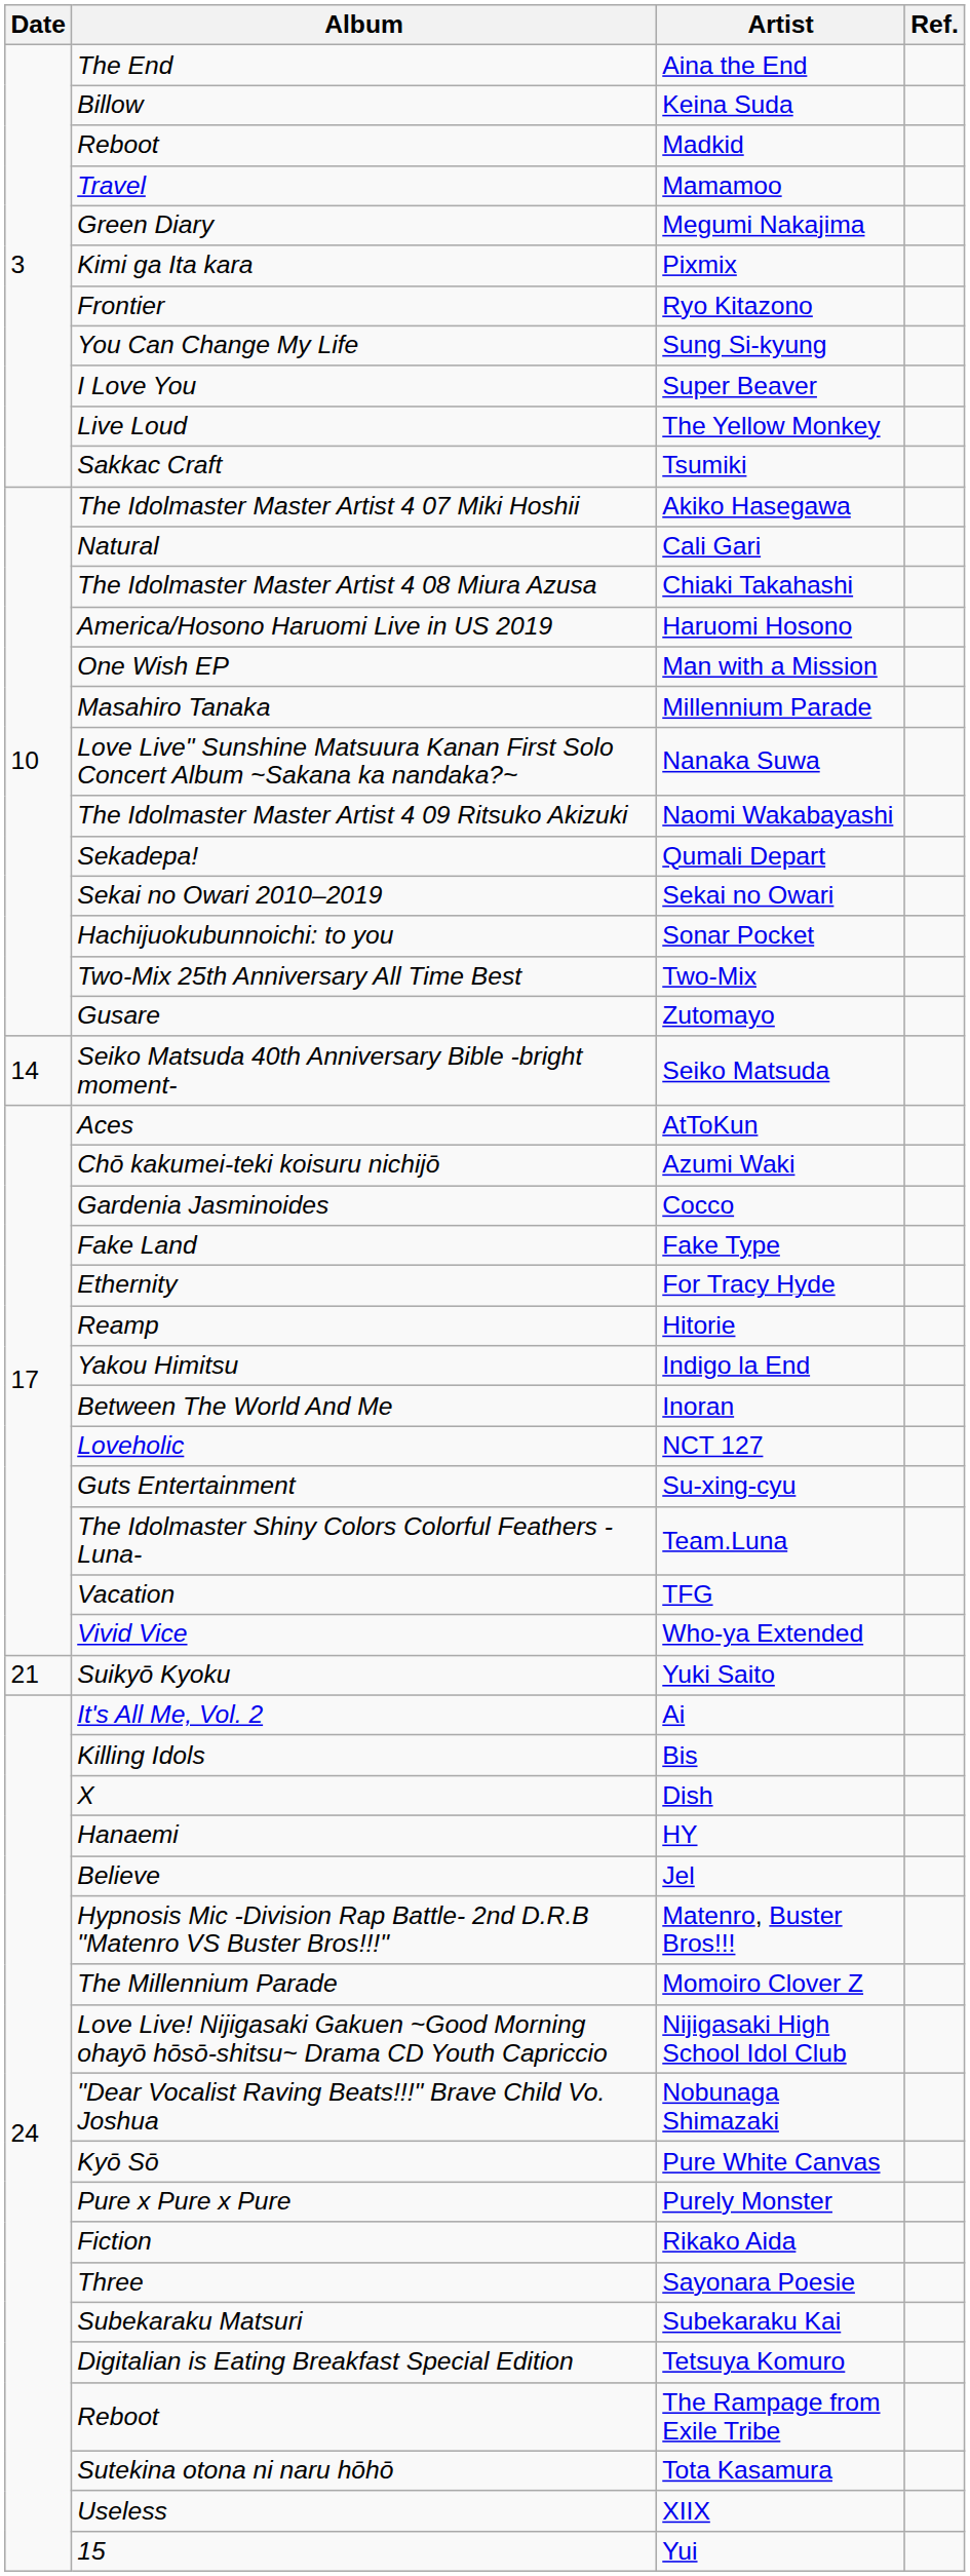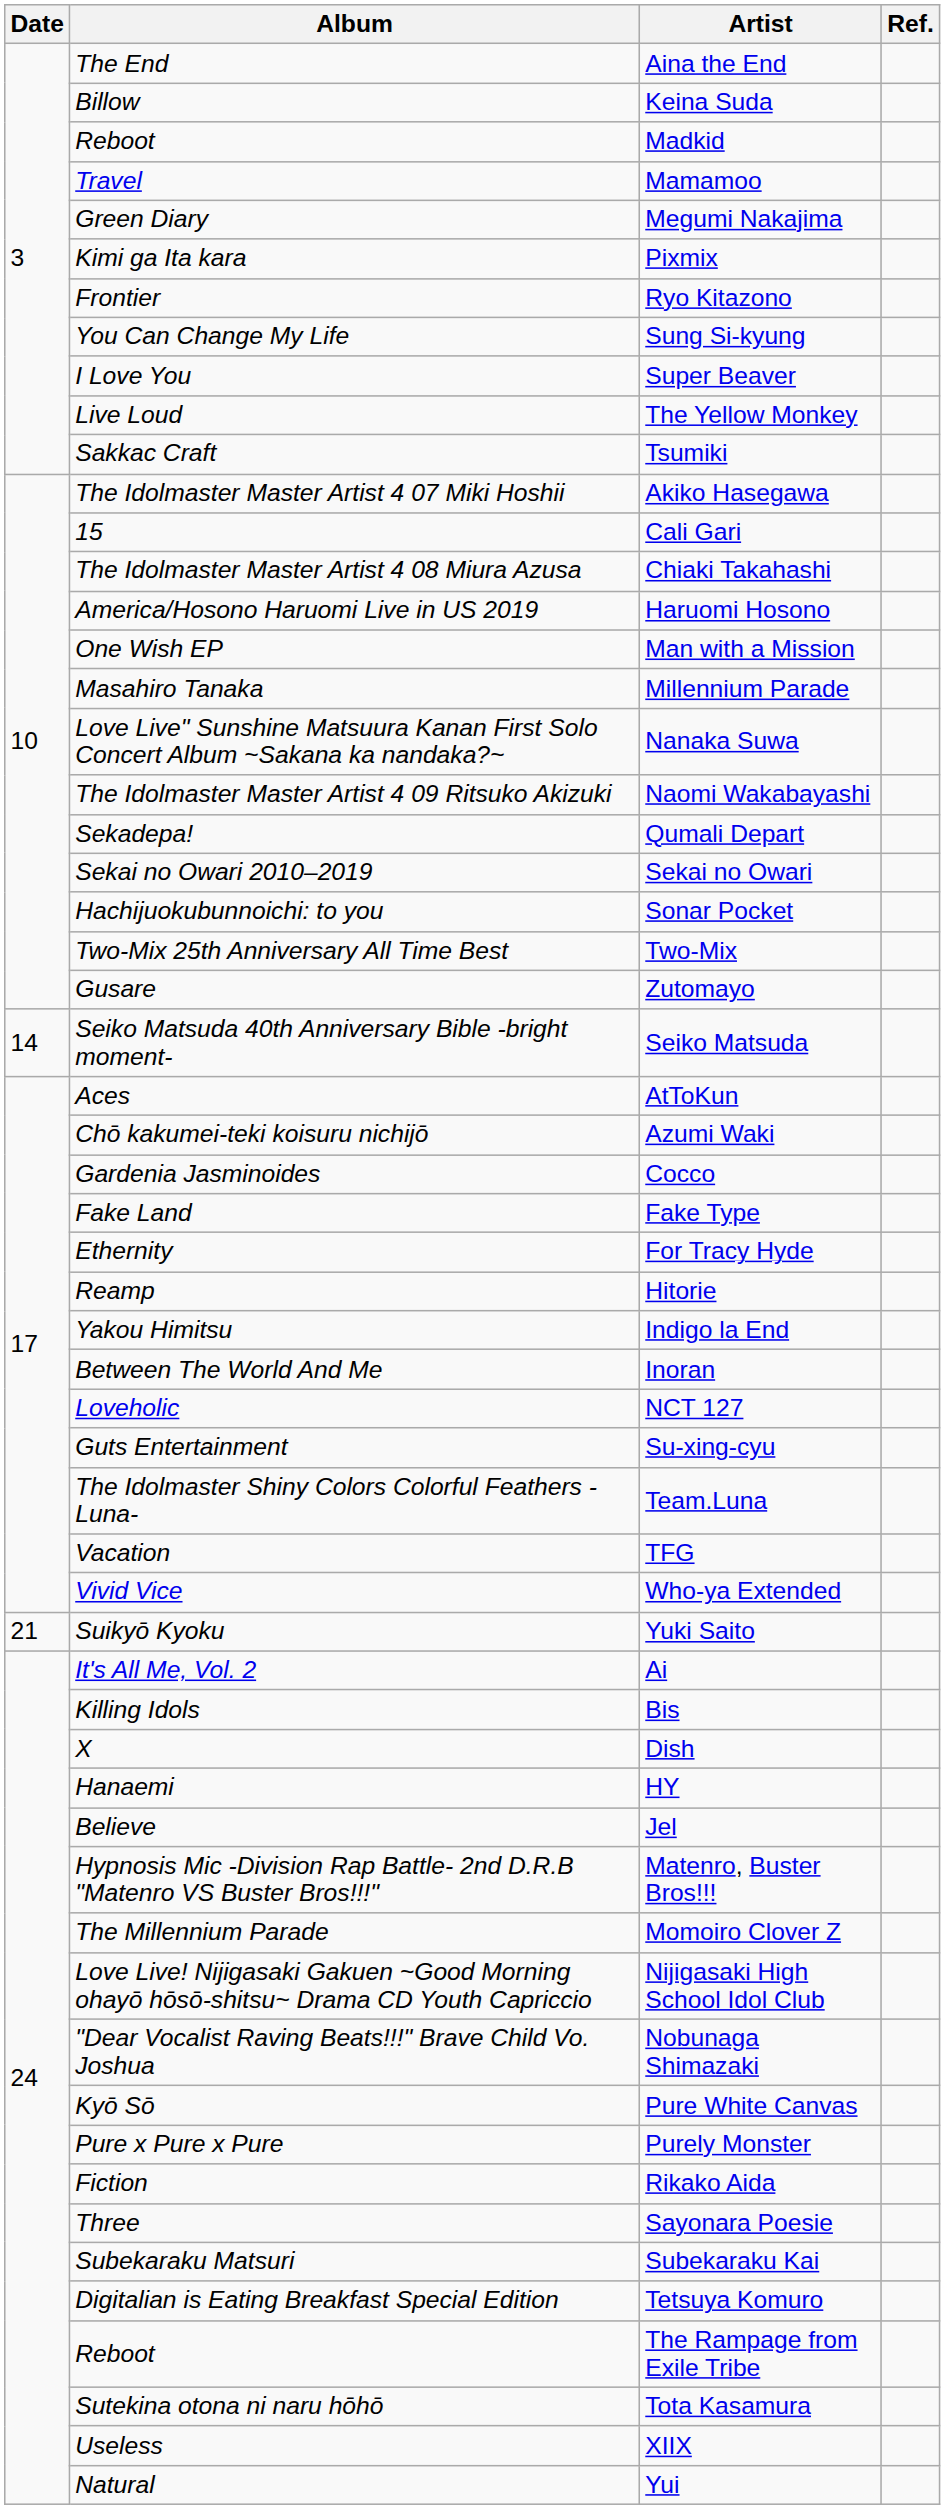Cali Gari | Album: Natural -> 15
Yui | Album: 15 -> Natural
